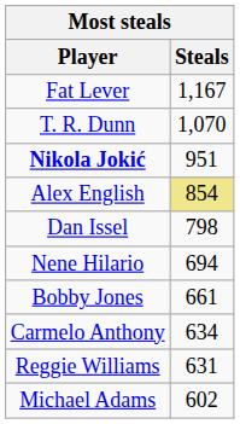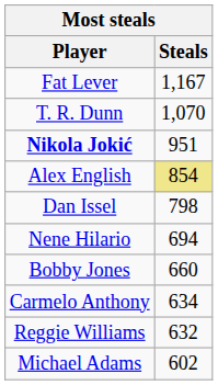Bobby Jones | Steals: 661 -> 660
Reggie Williams | Steals: 631 -> 632
